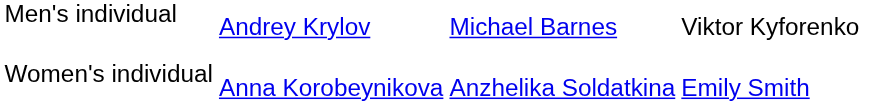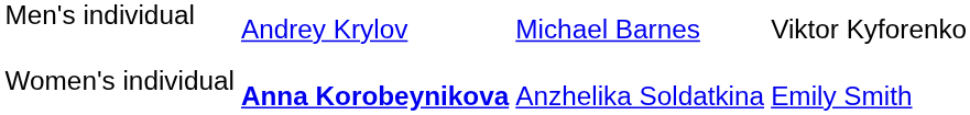Women's individual | column 2: normal -> bold
